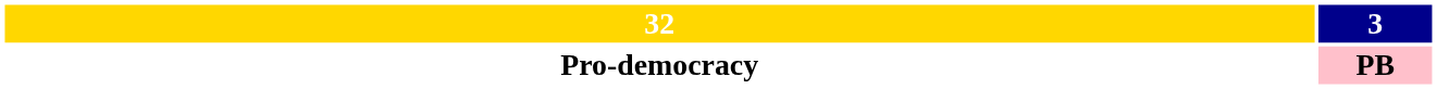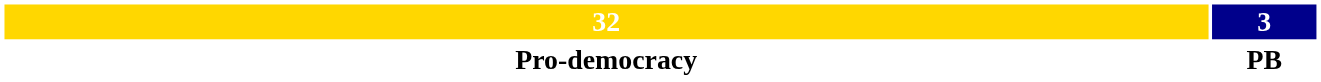Pro-democracy | 3: pink background -> no background
